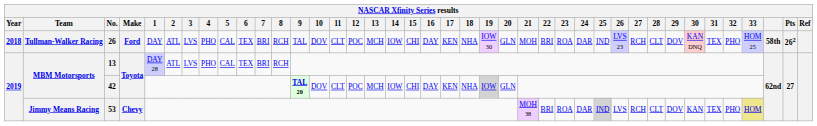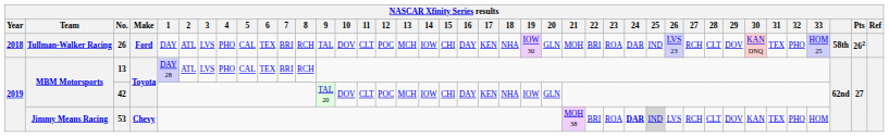42 | 9: bold -> normal
42 | 19: lightgrey background -> no background
53 | 24: normal -> bold
53 | 33: khaki background -> no background
